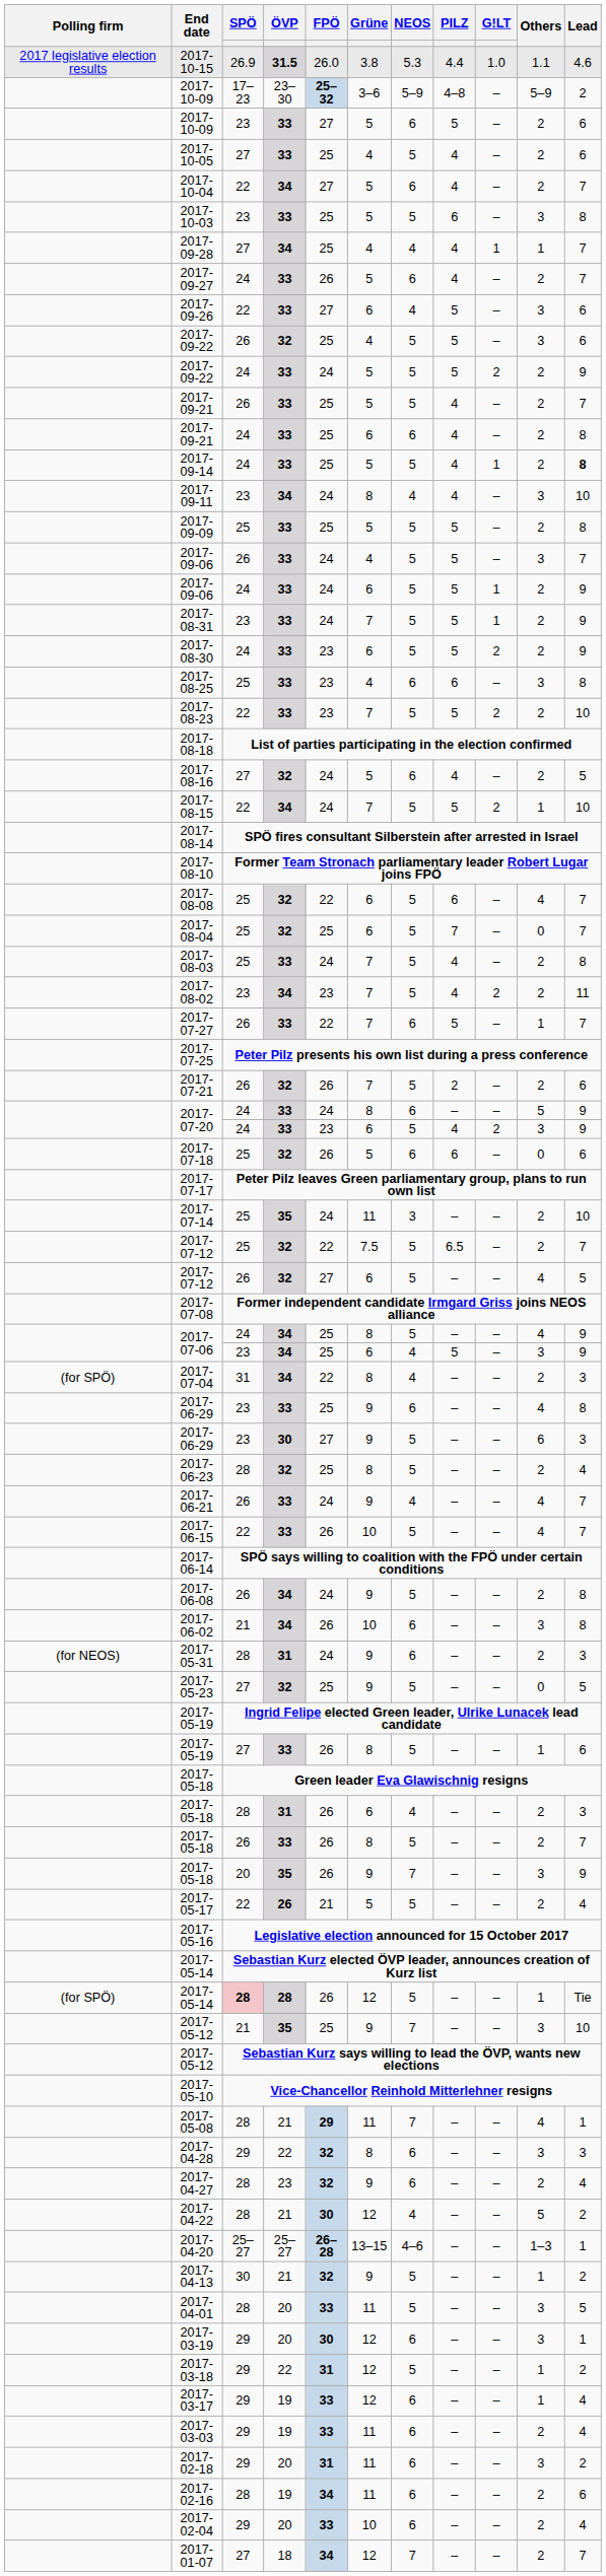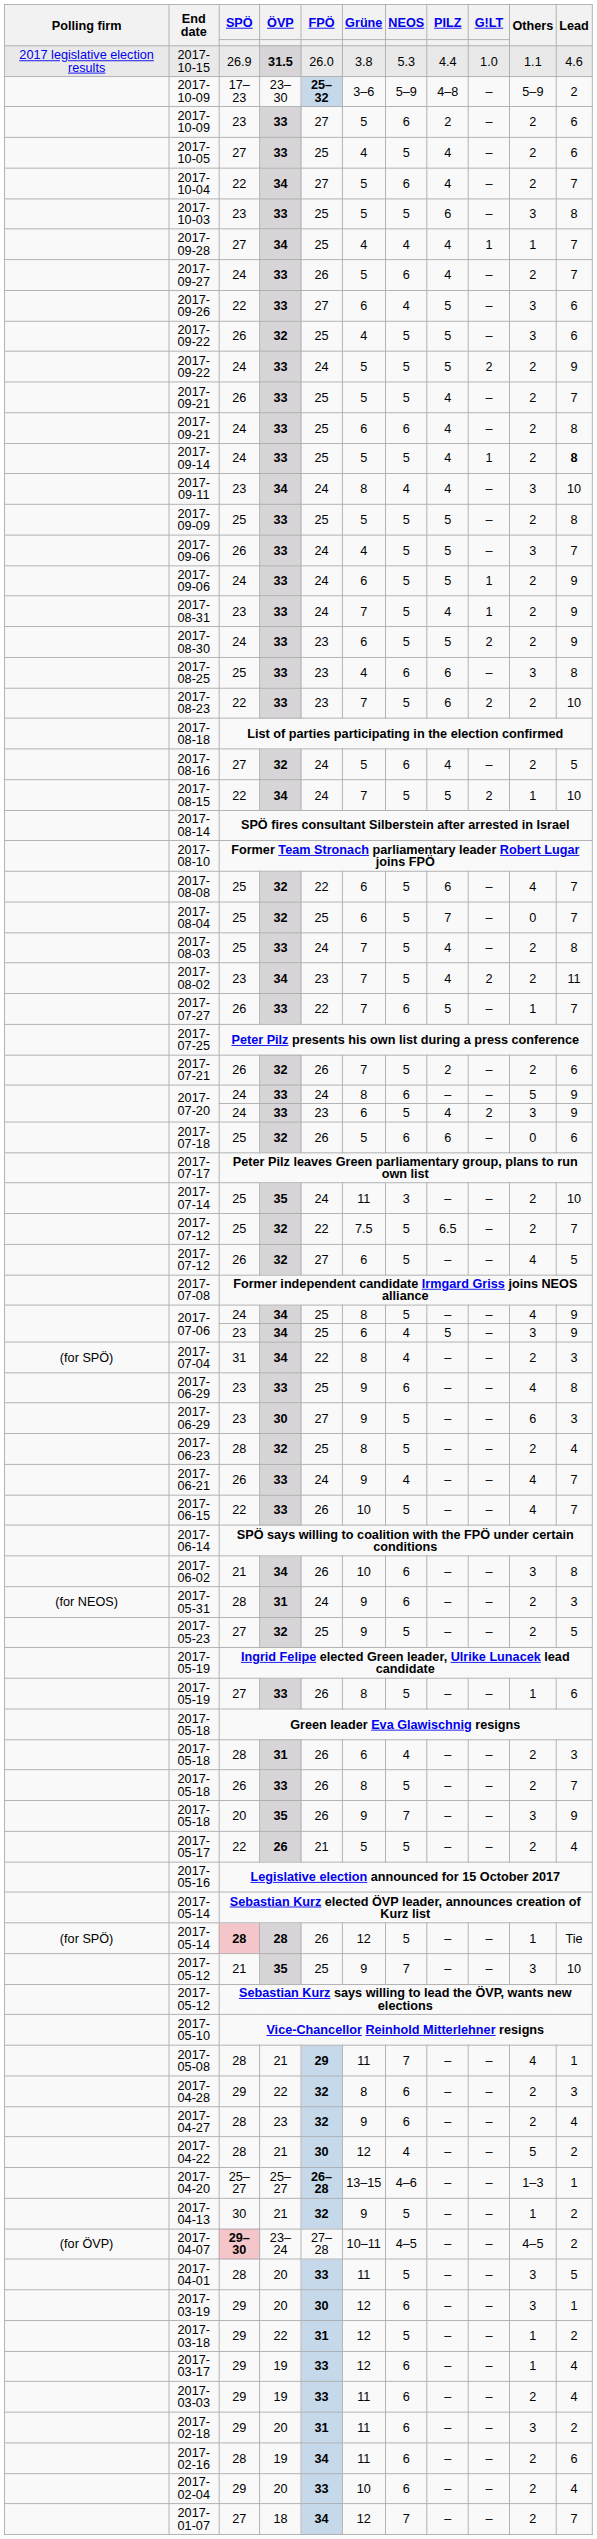2017-10-09 / 23 | PILZ: 5 -> 2
2017-08-31 | PILZ: 5 -> 4
2017-08-23 | PILZ: 5 -> 6
- row: 2017-06-08 | 26 | 34 | 24 | 9 | 5 | – | – | 2 | 8
2017-05-23 | Others: 0 -> 2
2017-04-28 | Others: 3 -> 2
+ row: (for ÖVP) | 2017-04-07 | 29–30 | 23–24 | 27–28 | 10–11 | 4–5 | – | – | 4–5 | 2
